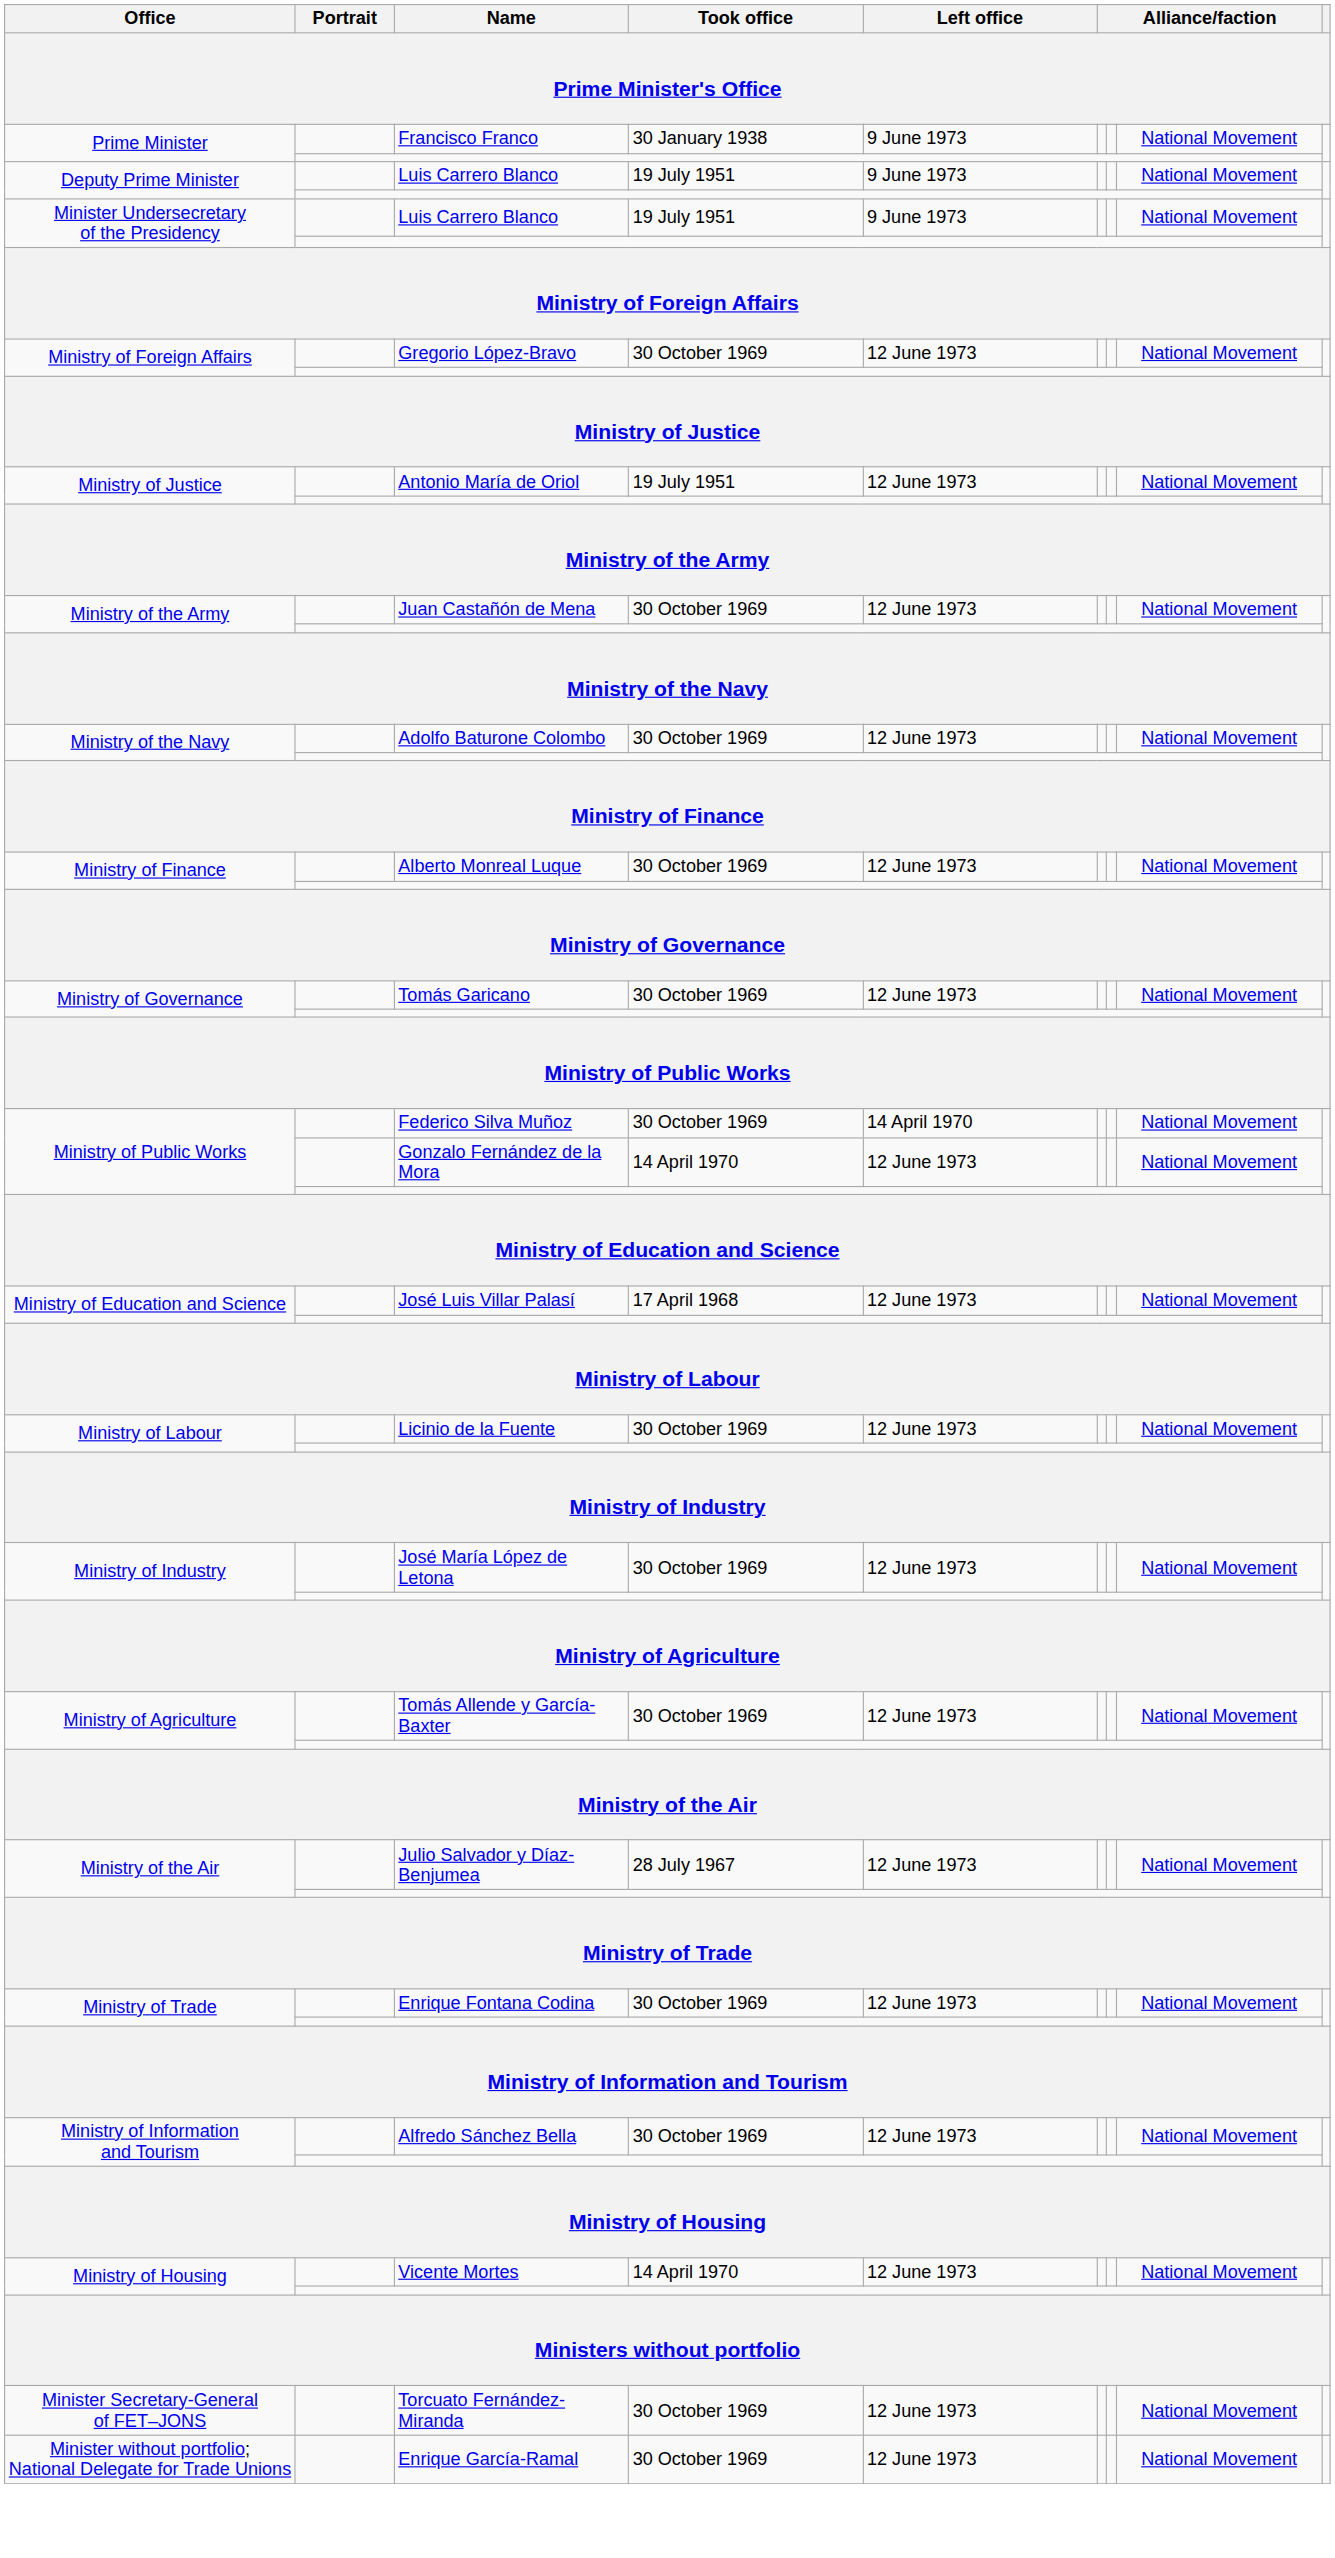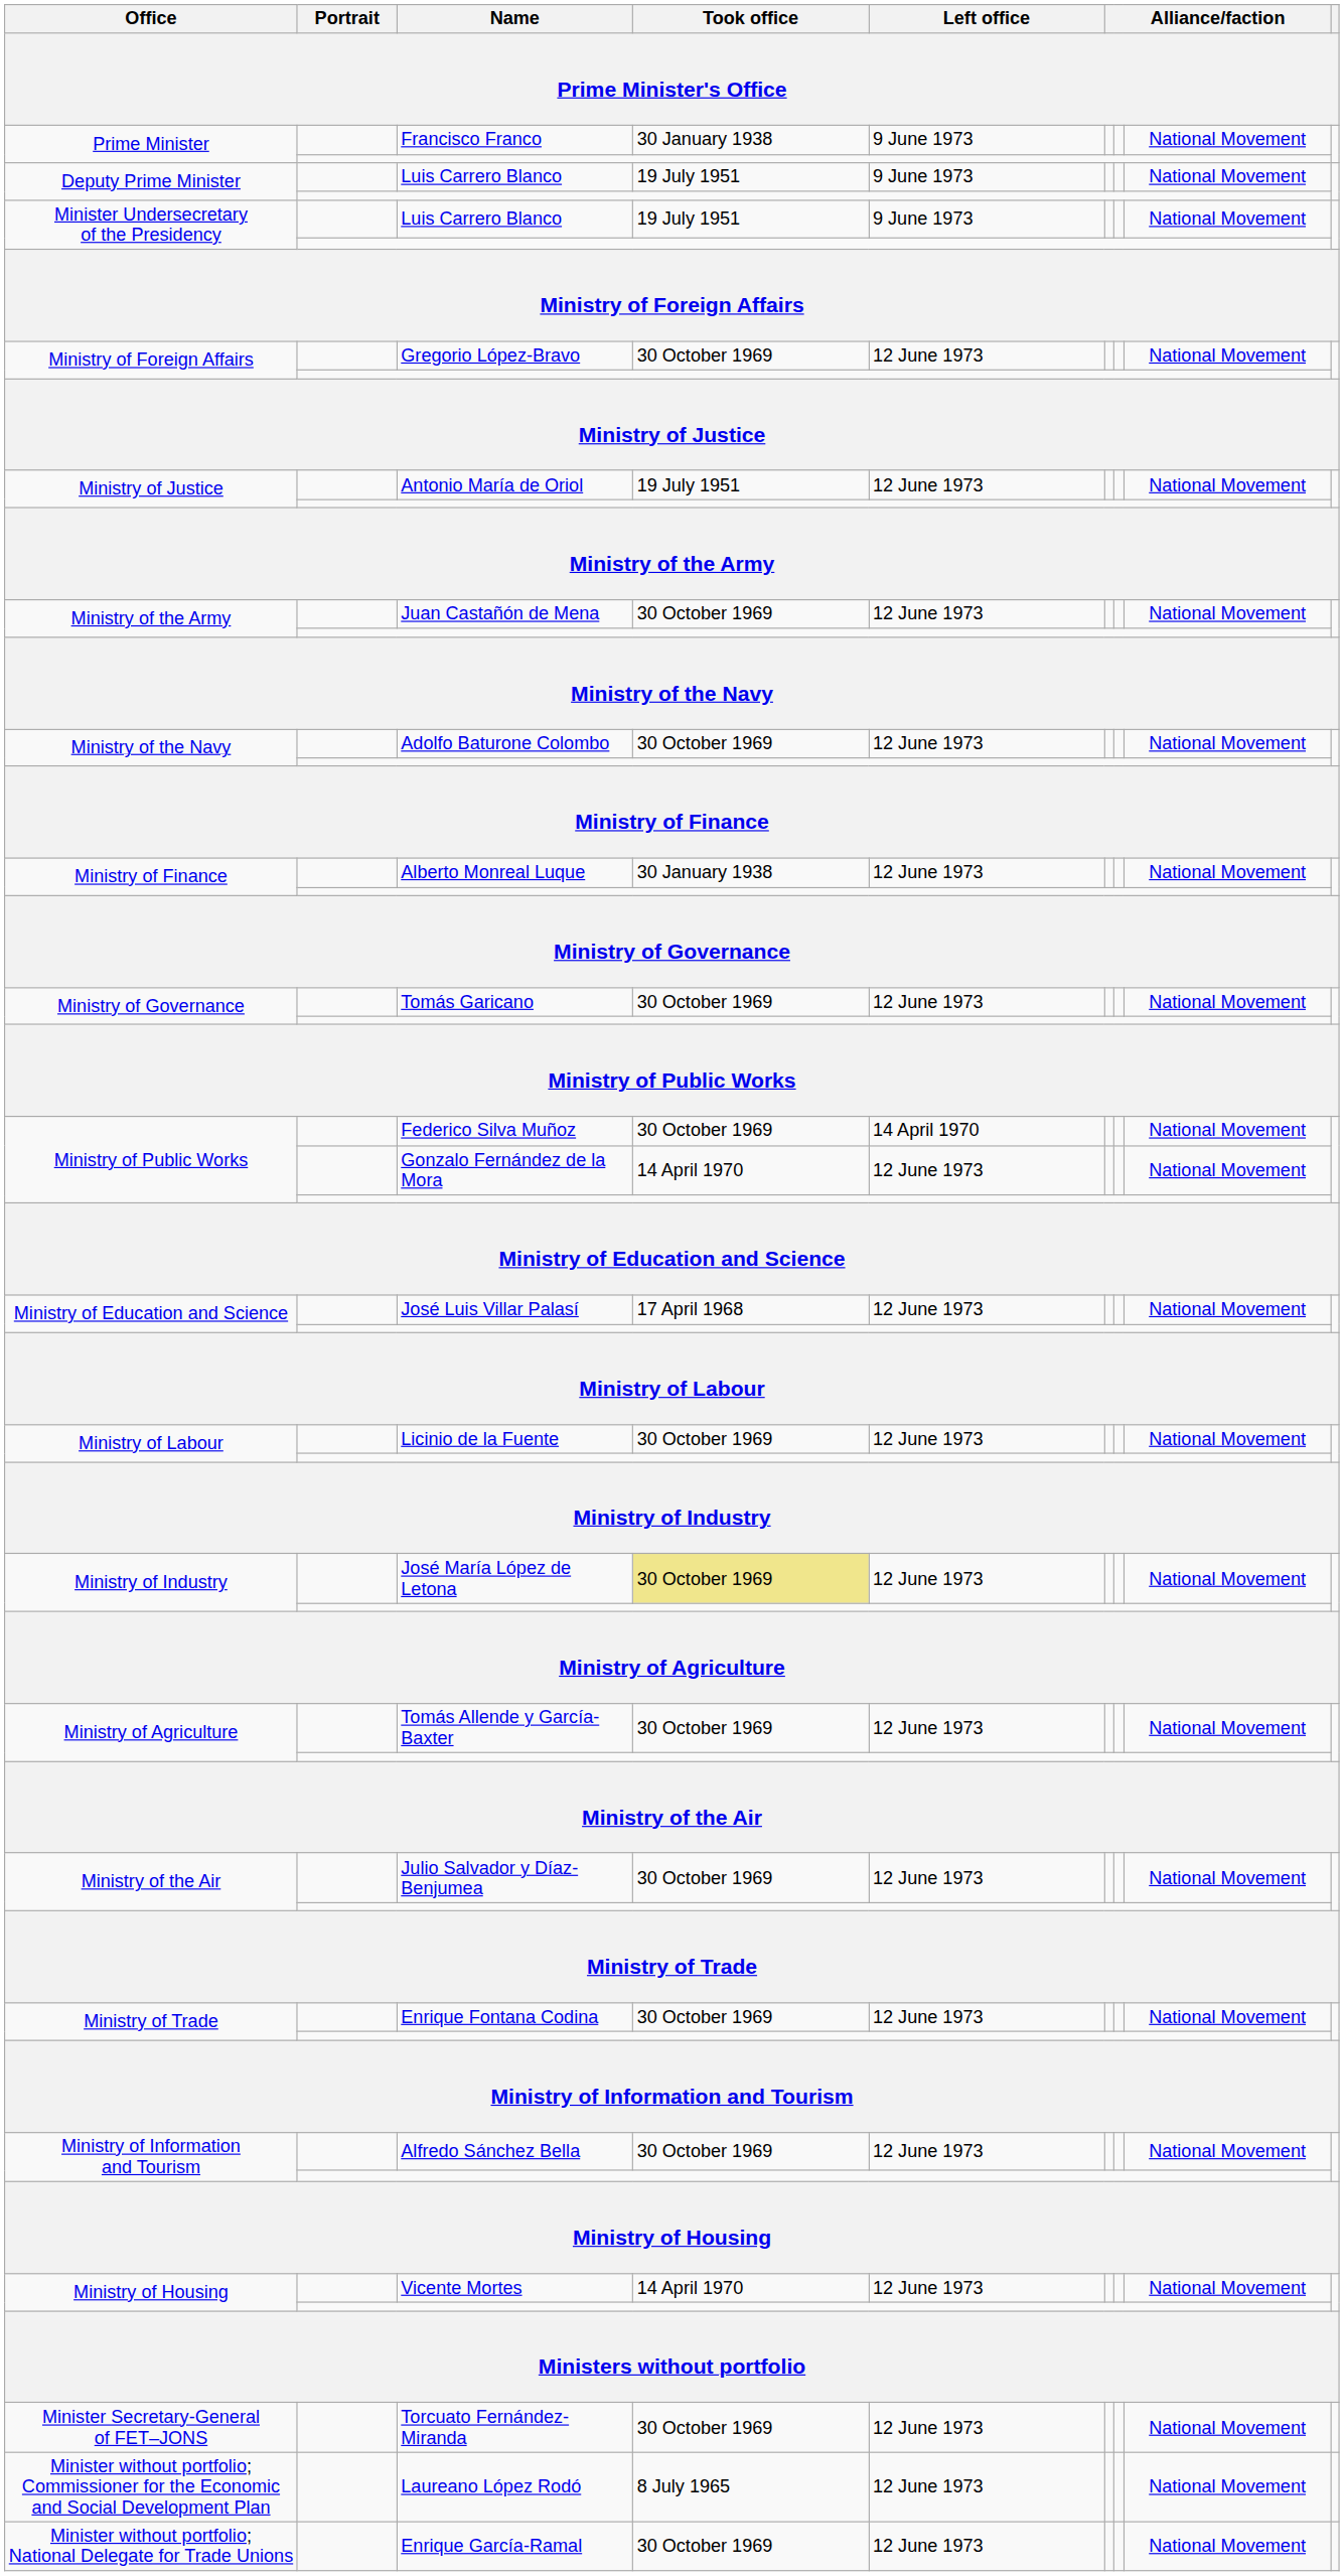Alberto Monreal Luque | Took office: 30 October 1969 -> 30 January 1938
José María López de Letona | Took office: no background -> khaki background
Julio Salvador y Díaz-Benjumea | Took office: 28 July 1967 -> 30 October 1969
+ row: Minister without portfolio; Commissioner for the Economic and Social Development Plan | Laureano López Rodó | 8 July 1965 | 12 June 1973 | National Movement
